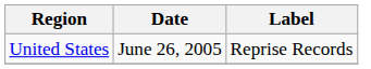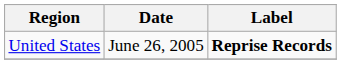United States | Label: normal -> bold
